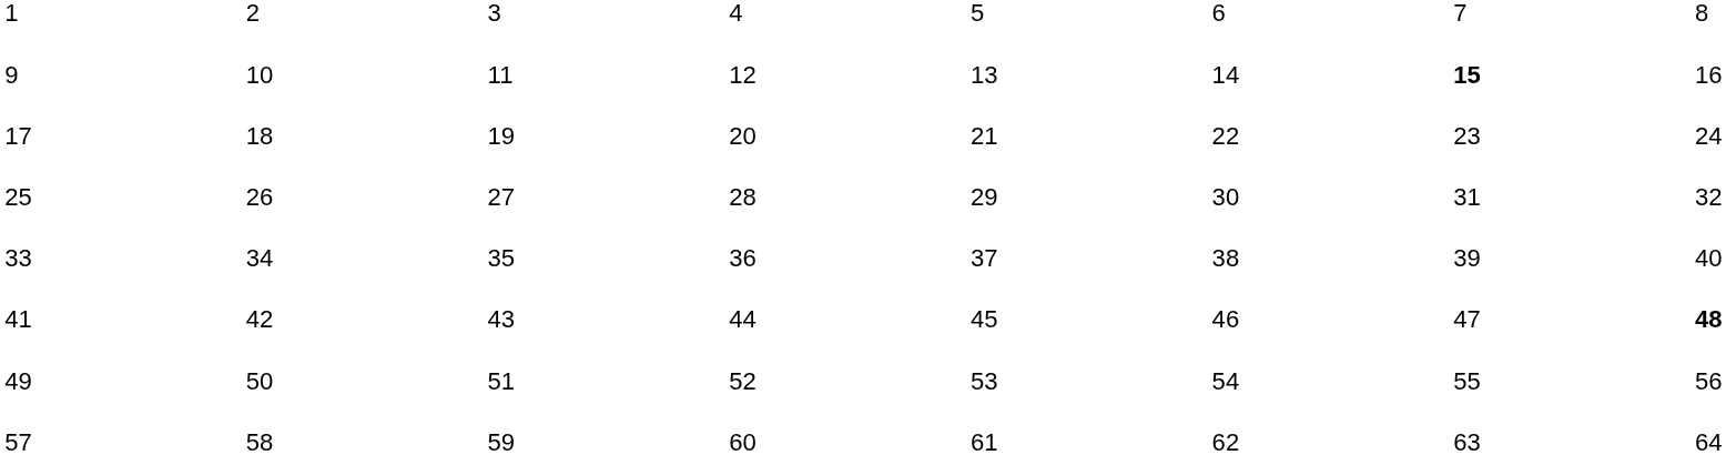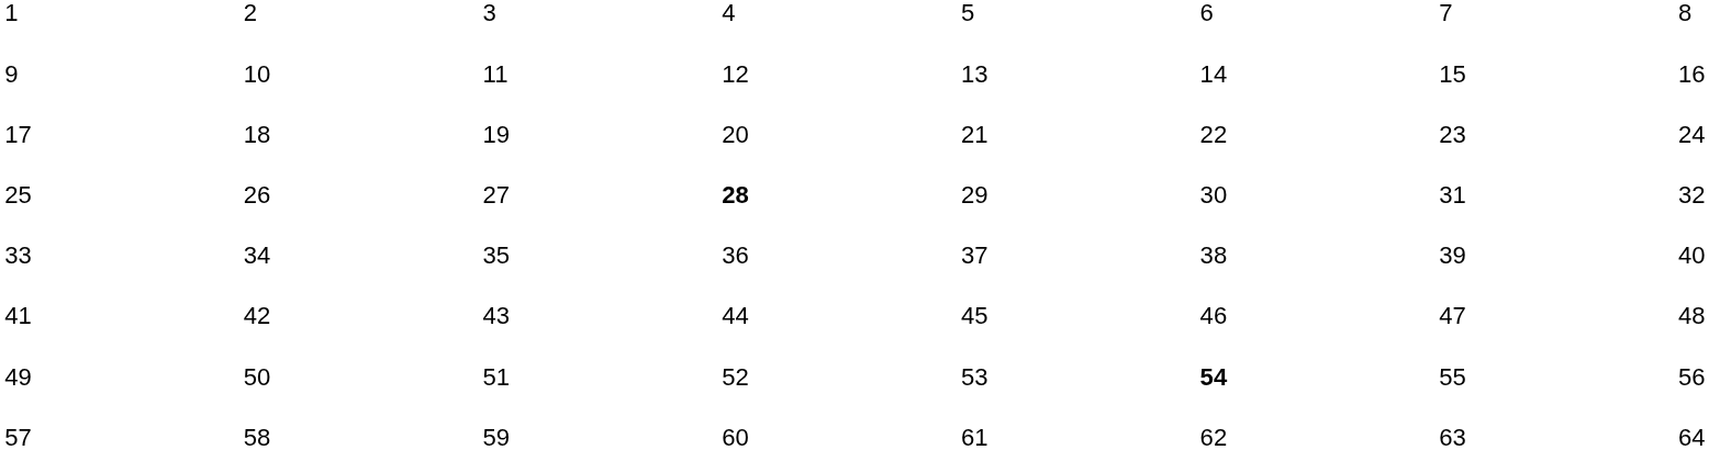9 | column 7: bold -> normal
25 | column 4: normal -> bold
41 | column 8: bold -> normal
49 | column 6: normal -> bold
